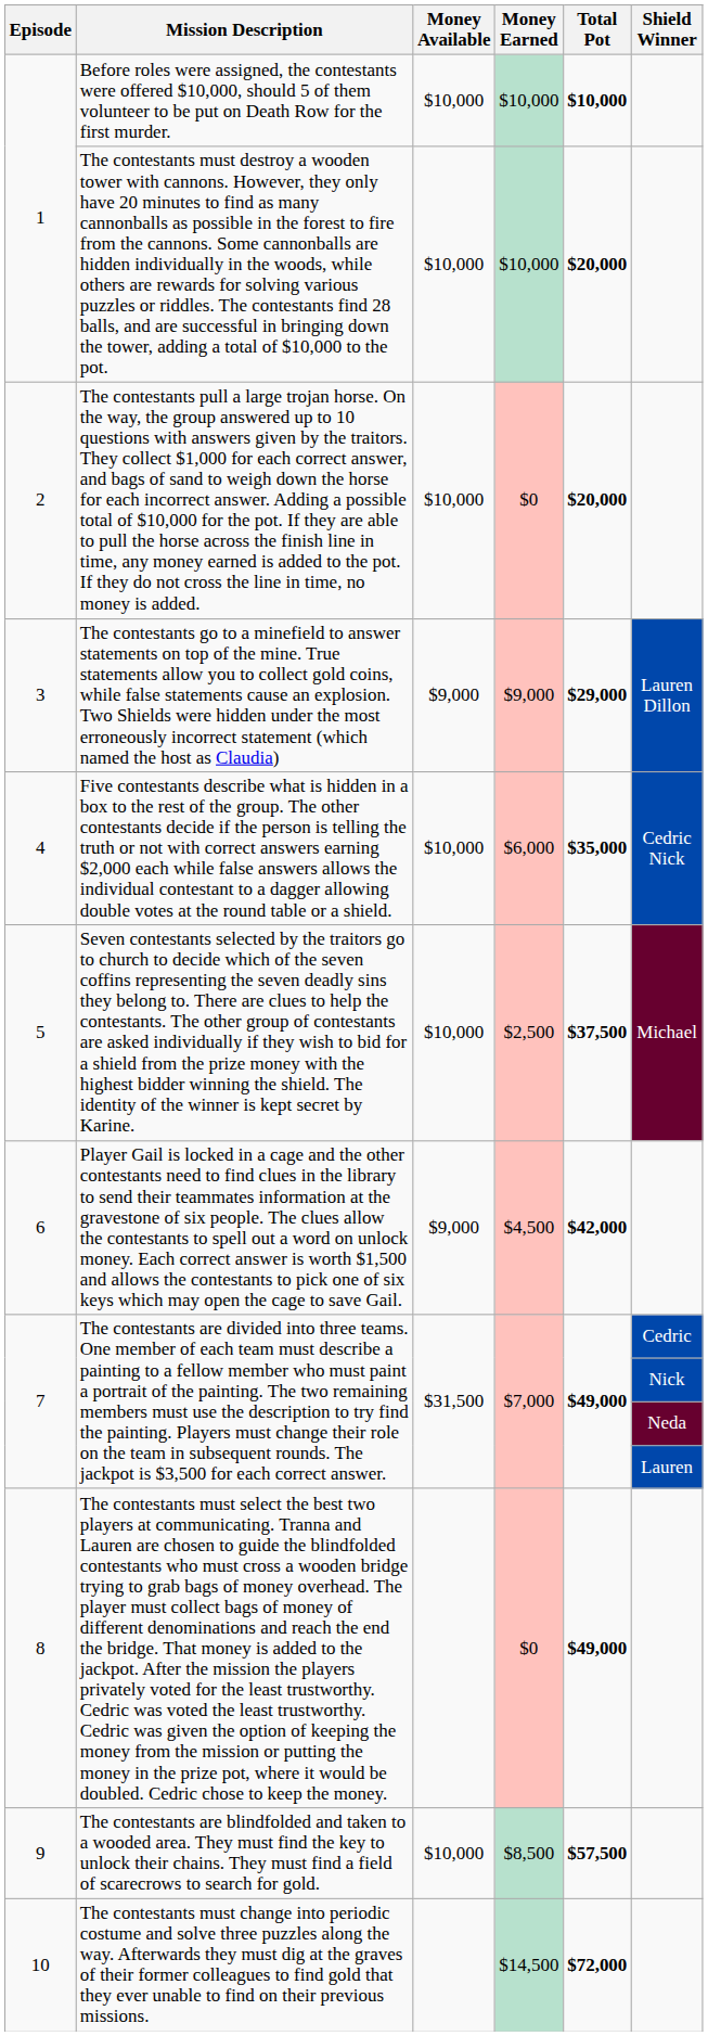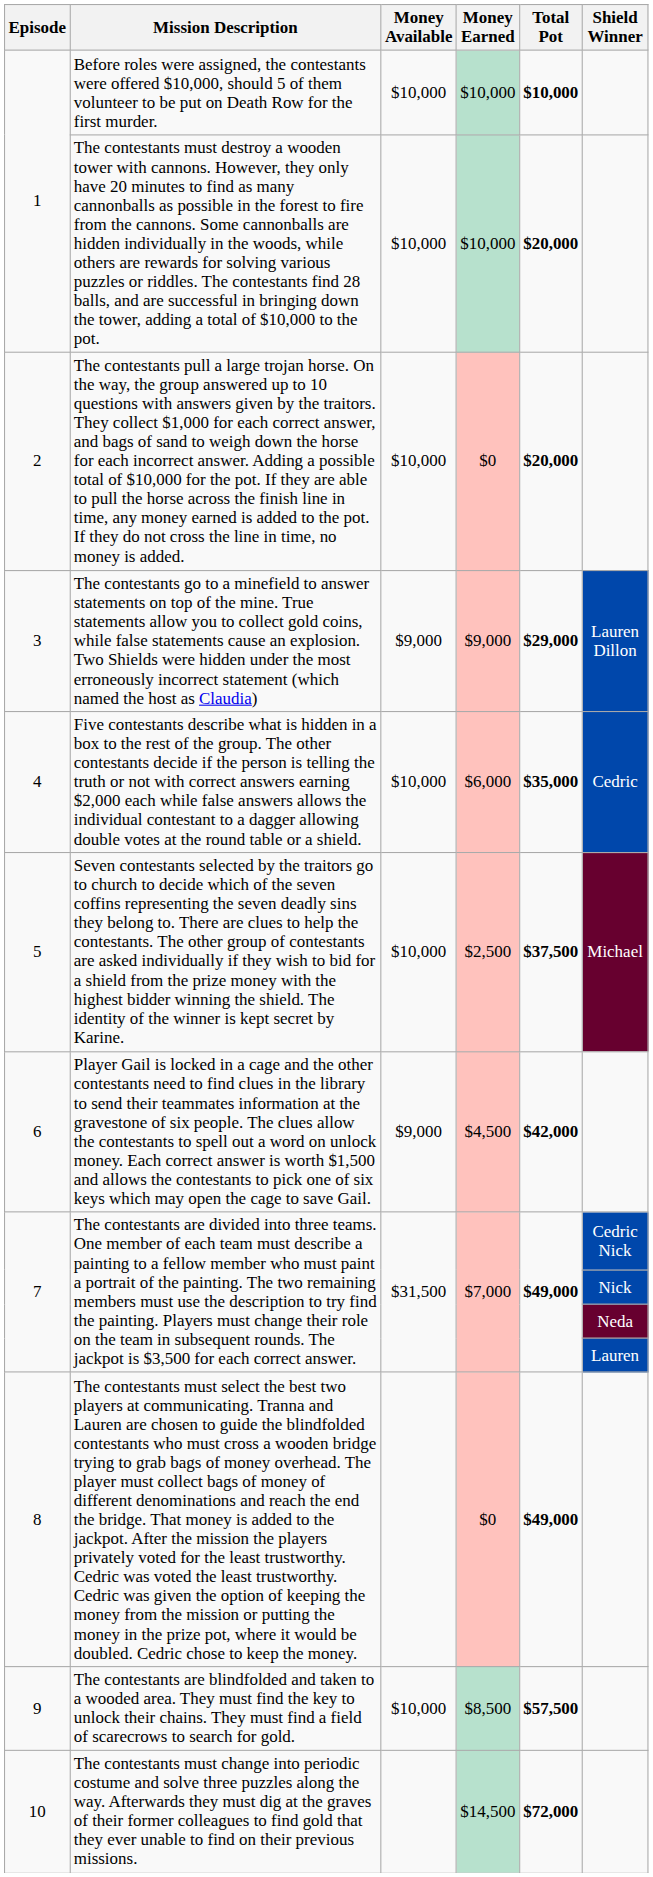row 6 | Shield Winner: Cedric Nick -> Cedric
row 9 | Shield Winner: Cedric -> Cedric Nick
